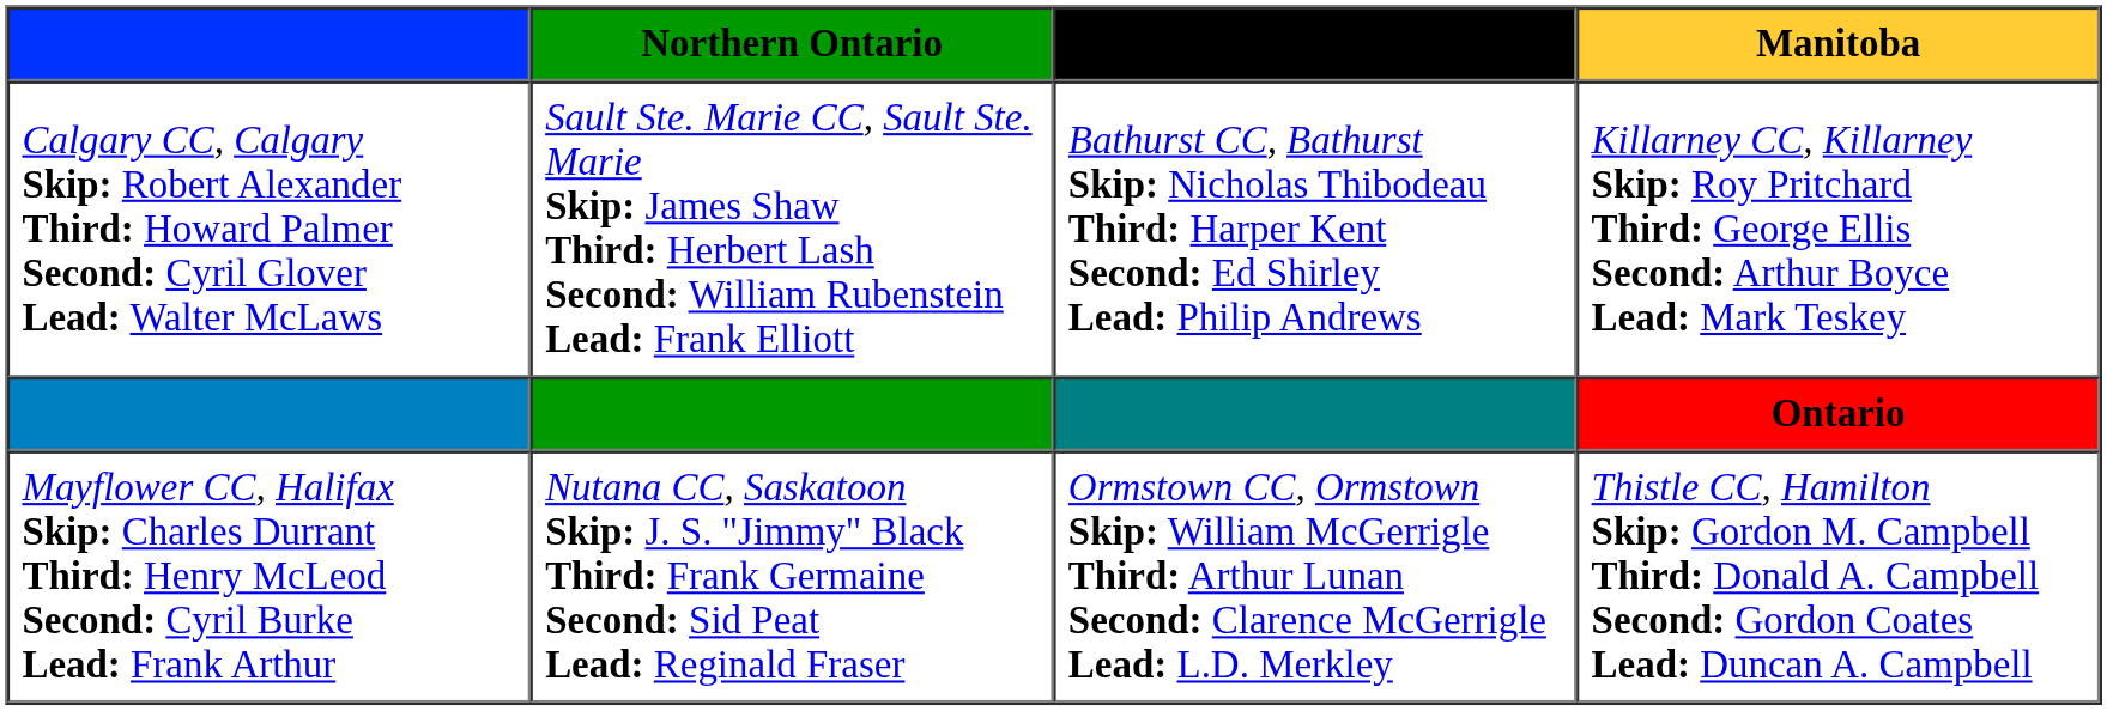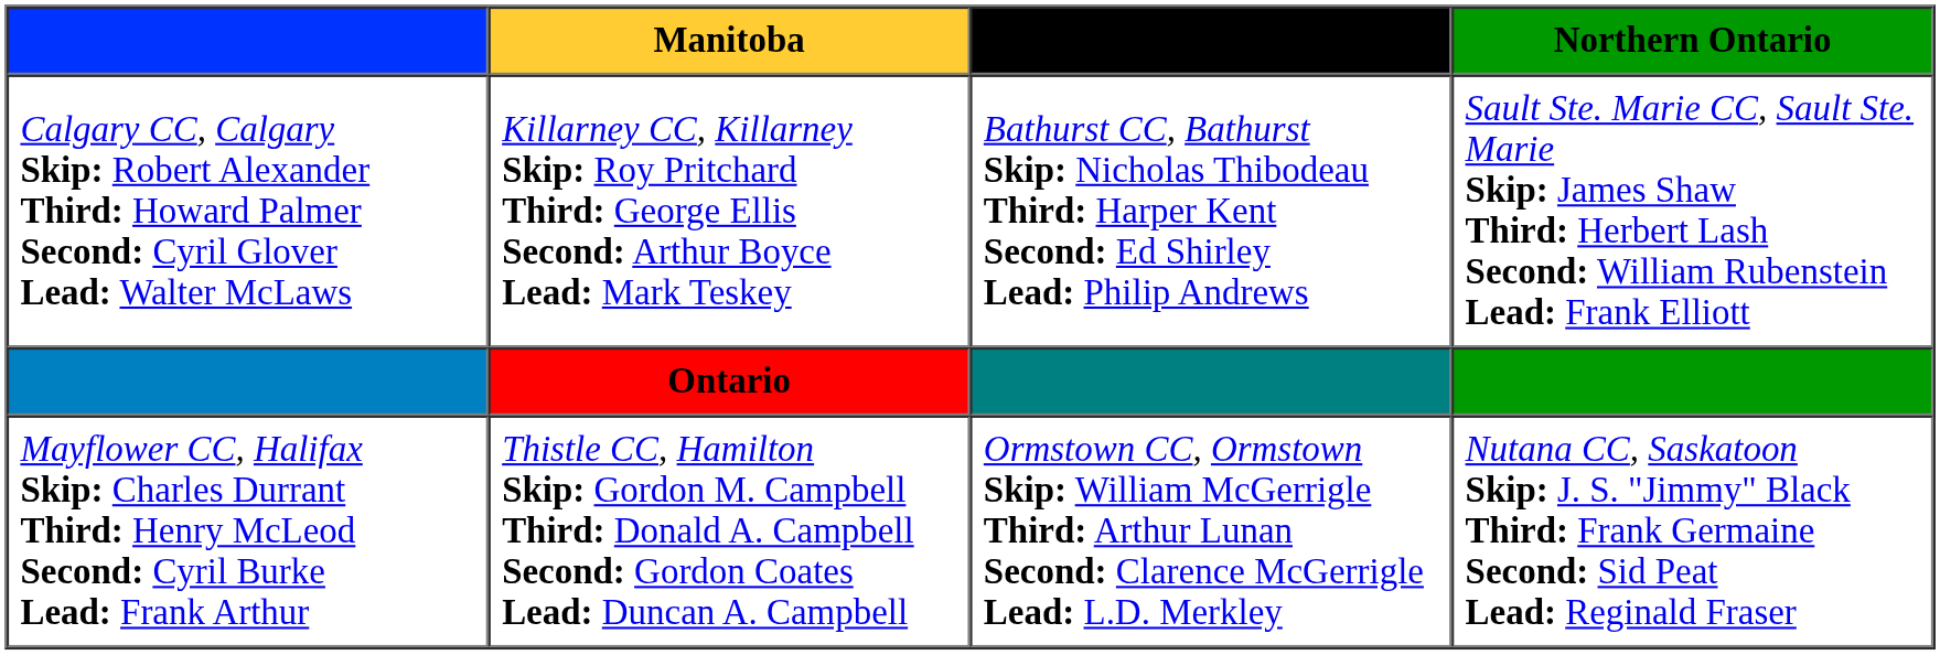columns swapped: Manitoba <-> Northern Ontario
